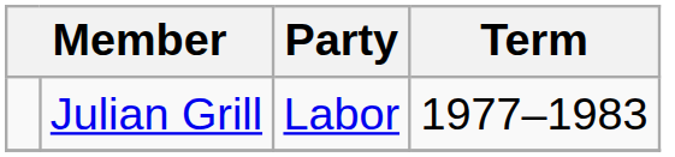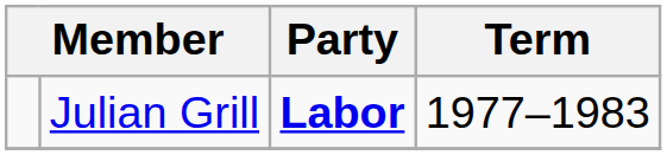Julian Grill | Party: normal -> bold
